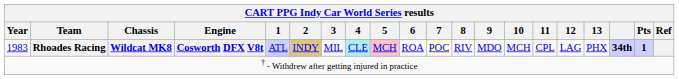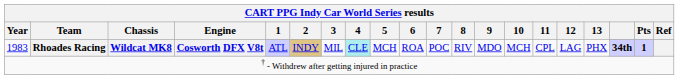1983 | 5: pink background -> no background
1983 | 7: lightyellow background -> no background
